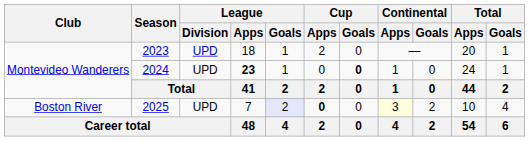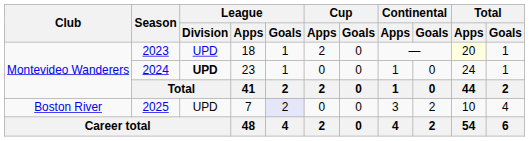2023 | Total / Apps: no background -> lightyellow background
2024 | League / Division: normal -> bold
2024 | League / Apps: bold -> normal
2024 | Cup / Goals: bold -> normal
2025 | Cup / Apps: bold -> normal
2025 | Continental / Apps: lightyellow background -> no background
